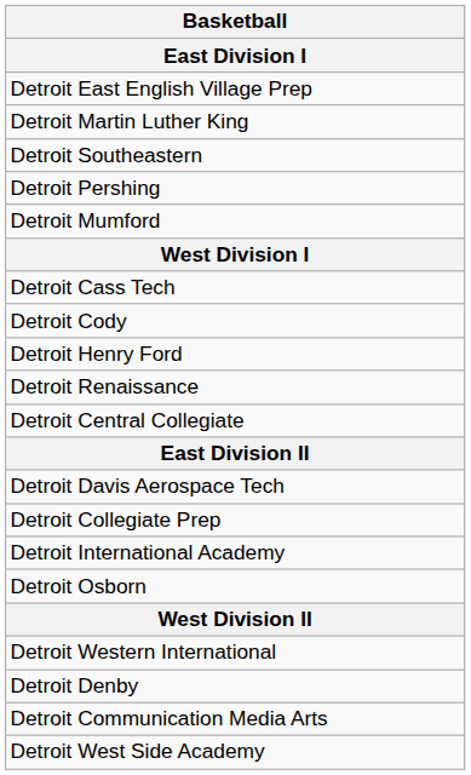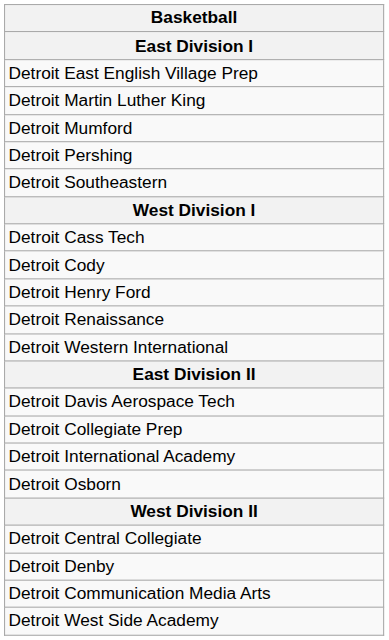row 5 | column 1: Detroit Southeastern -> Detroit Mumford
row 7 | column 1: Detroit Mumford -> Detroit Southeastern
row 13 | column 1: Detroit Central Collegiate -> Detroit Western International
row 20 | column 1: Detroit Western International -> Detroit Central Collegiate
